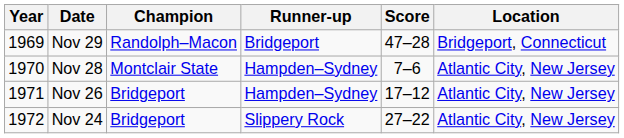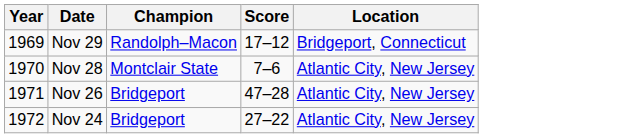- column: Runner-up | Bridgeport | Hampden–Sydney | Hampden–Sydney | Slippery Rock
Nov 29 | Score: 47–28 -> 17–12
Nov 26 | Score: 17–12 -> 47–28
